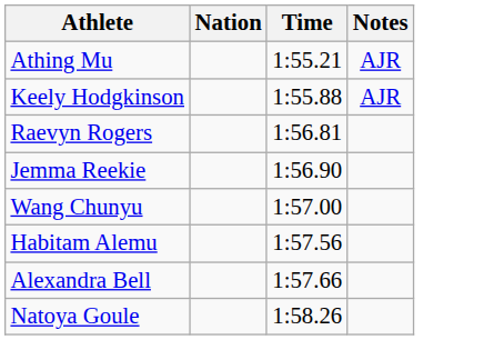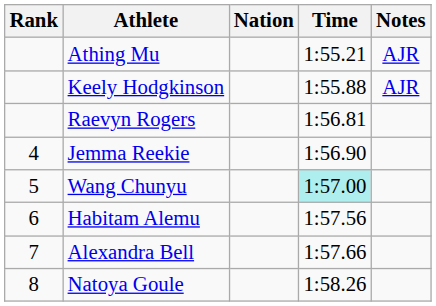+ column: Rank | 4 | 5 | 6 | 7 | 8
Wang Chunyu | Time: no background -> paleturquoise background
